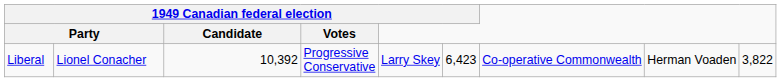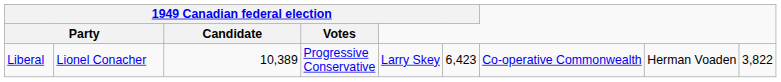Liberal | 1949 Canadian federal election / Candidate: 10,392 -> 10,389
